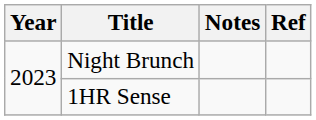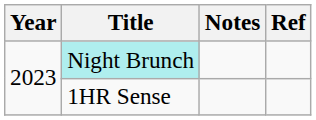Night Brunch | Title: no background -> paleturquoise background
